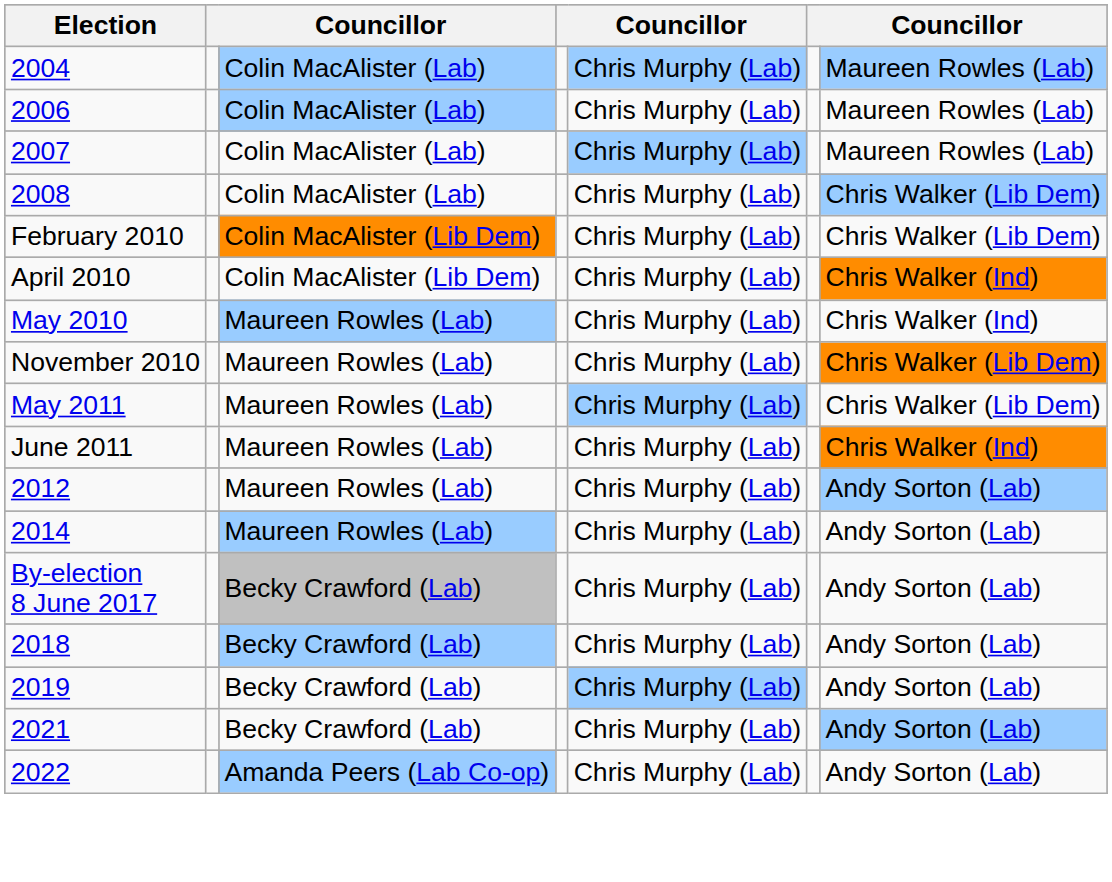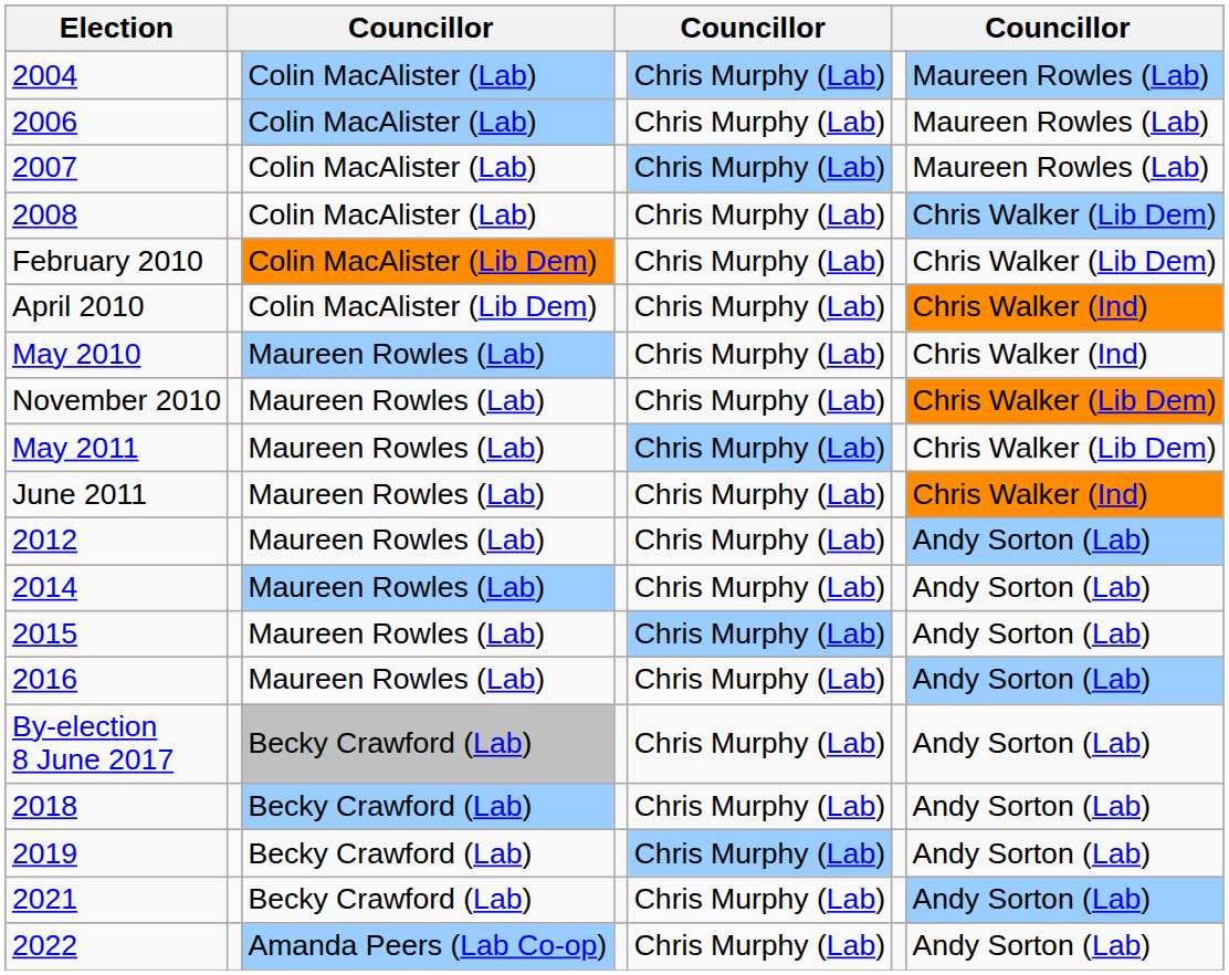+ row: 2015 | Maureen Rowles (Lab) | Chris Murphy (Lab) | Andy Sorton (Lab)
+ row: 2016 | Maureen Rowles (Lab) | Chris Murphy (Lab) | Andy Sorton (Lab)
